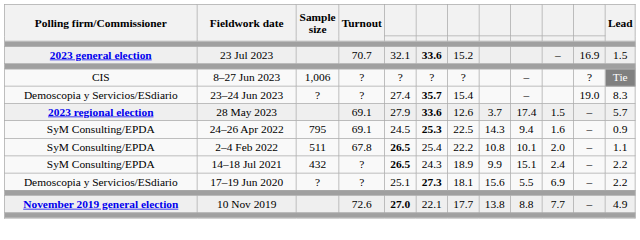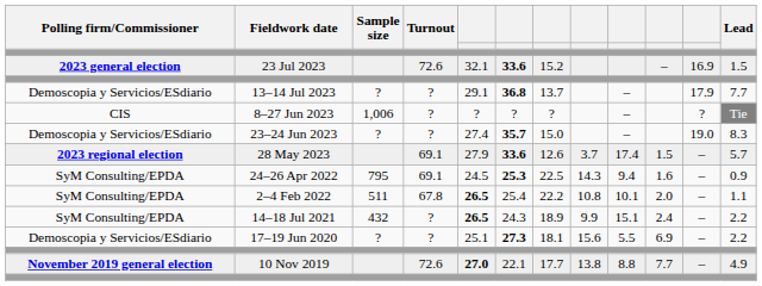23 Jul 2023 | Turnout: 70.7 -> 72.6
+ row: Demoscopia y Servicios/ESdiario | 13–14 Jul 2023 | ? | ? | 29.1 | 36.8 | 13.7 | – | 17.9 | 7.7
23–24 Jun 2023 | column 7: 15.4 -> 15.0
